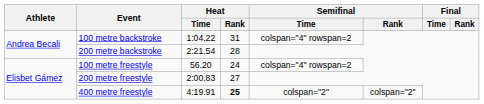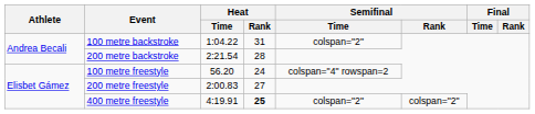100 metre backstroke | Semifinal / Time: colspan="4" rowspan=2 -> colspan="2"
